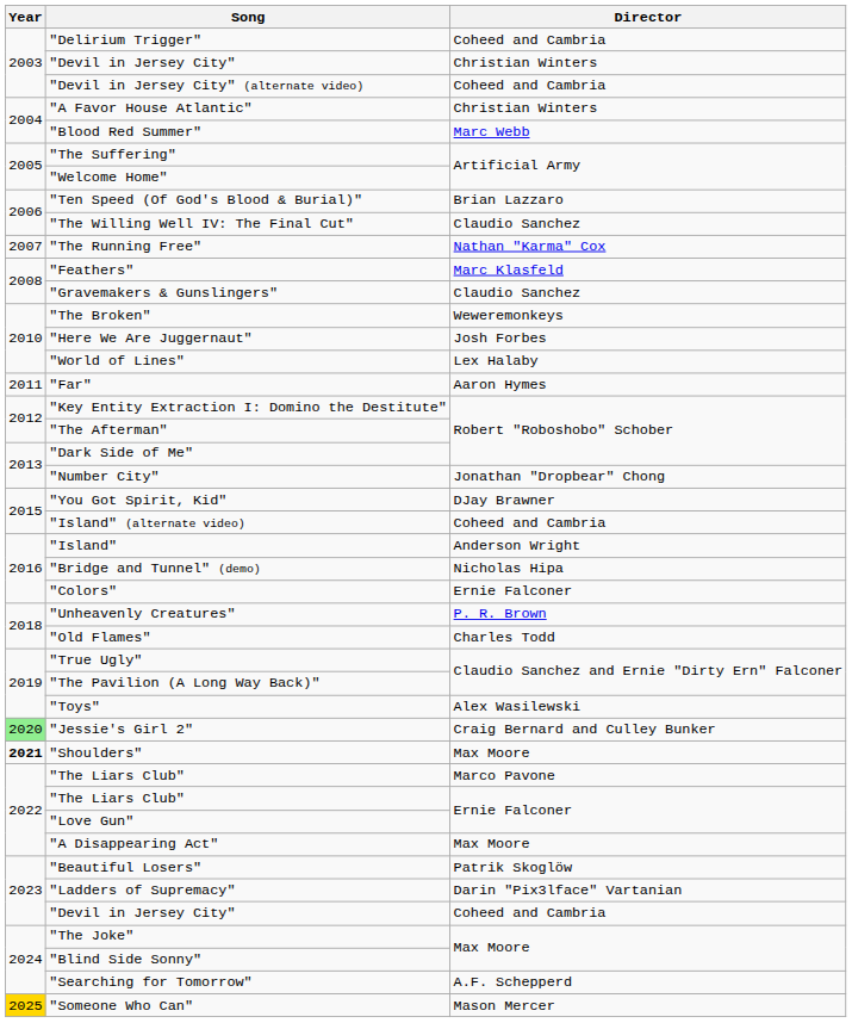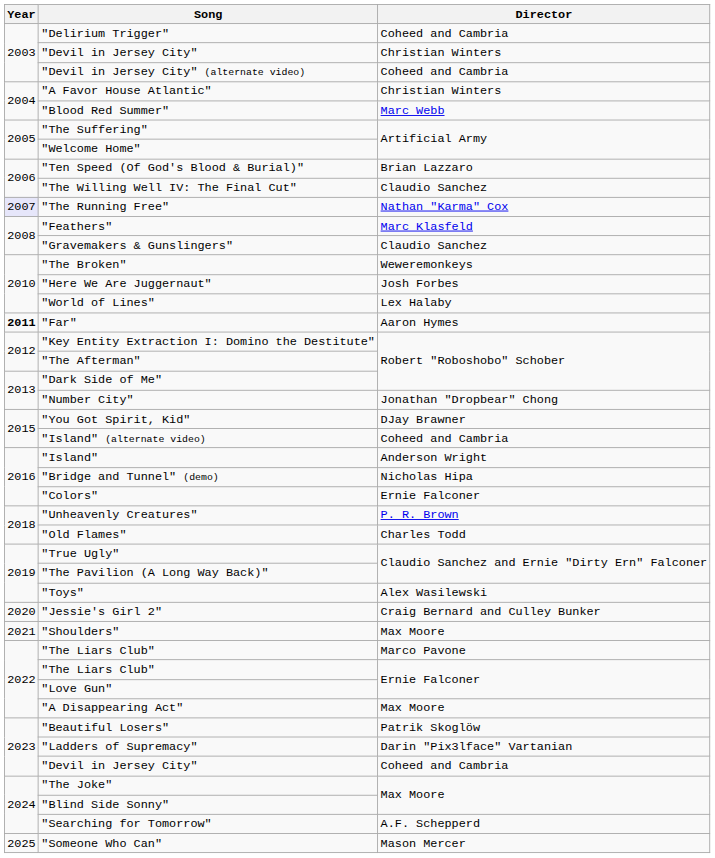"The Running Free" | Year: no background -> lavender background
"Far" | Year: normal -> bold
"Jessie's Girl 2" | Year: lightgreen background -> no background
"Shoulders" | Year: bold -> normal
"Someone Who Can" | Year: gold background -> no background
